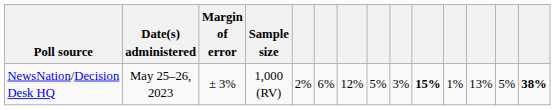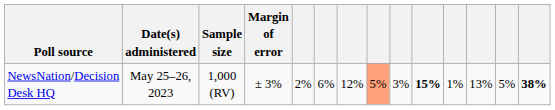columns swapped: Sample size <-> Margin of error
NewsNation/Decision Desk HQ | column 8: no background -> lightsalmon background
